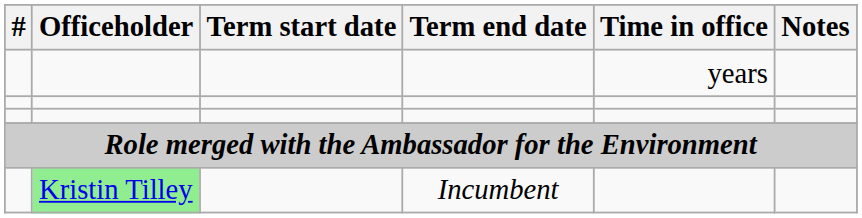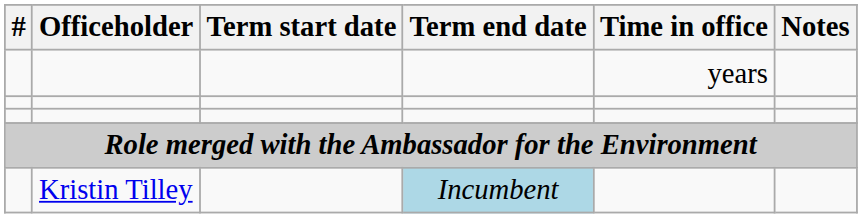Kristin Tilley | Officeholder: lightgreen background -> no background
Kristin Tilley | Term end date: no background -> lightblue background
